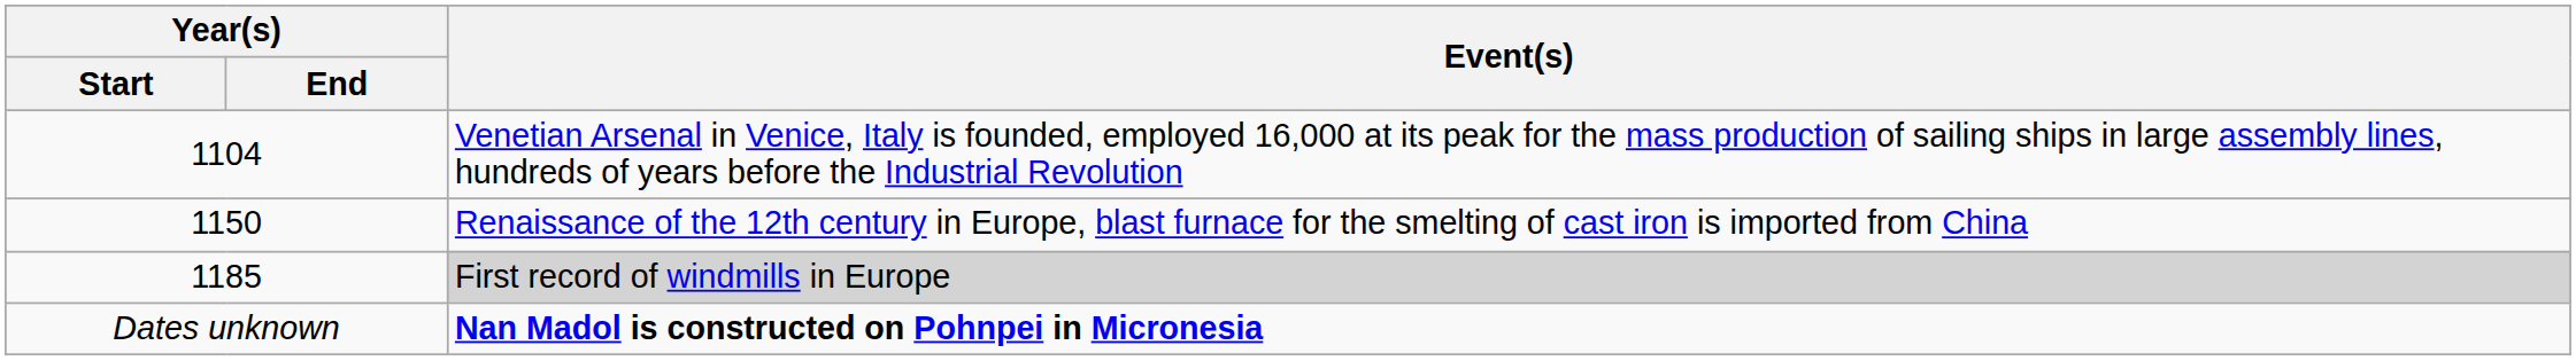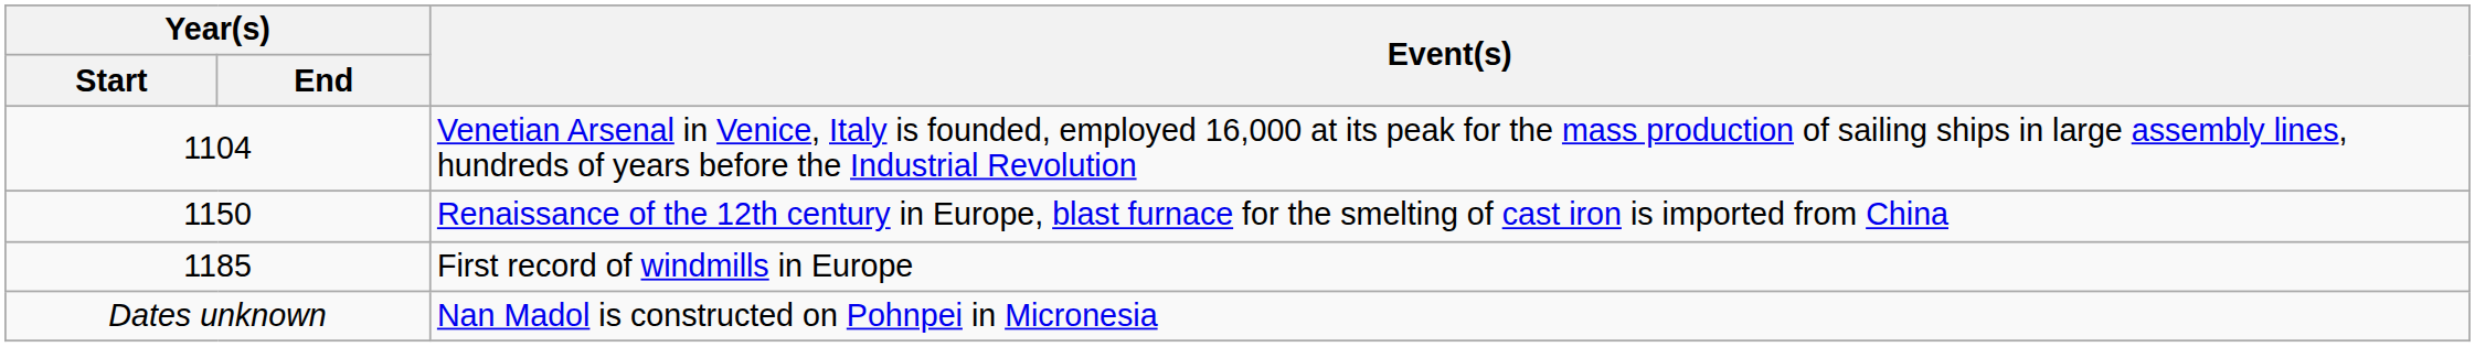First record of windmills in Europe | Event(s): lightgrey background -> no background
Nan Madol is constructed on Pohnpei in Micronesia | Event(s): bold -> normal
